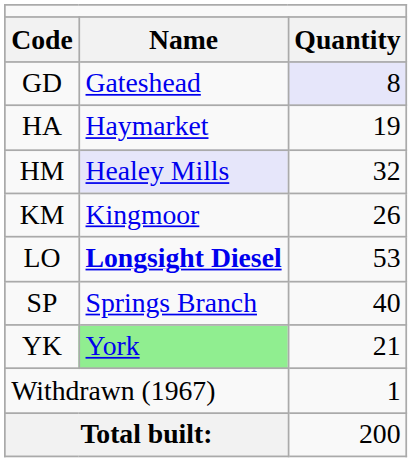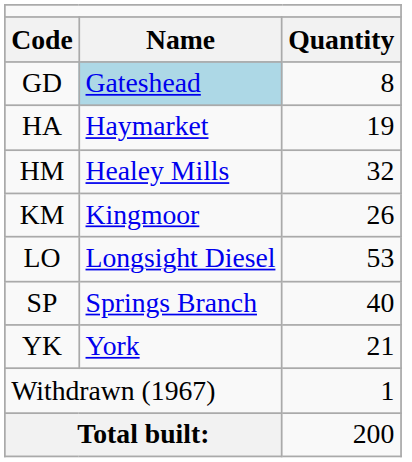GD | column 2: no background -> lightblue background
GD | column 3: lavender background -> no background
HM | column 2: lavender background -> no background
LO | column 2: bold -> normal
YK | column 2: lightgreen background -> no background
